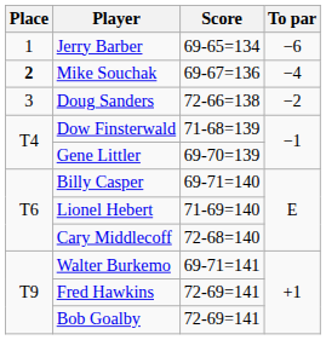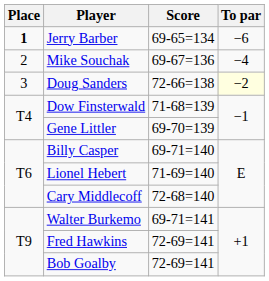Jerry Barber | Place: normal -> bold
Mike Souchak | Place: bold -> normal
Doug Sanders | To par: no background -> lightyellow background
